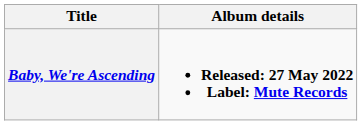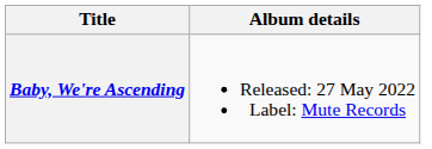Baby, We're Ascending | Album details: bold -> normal
